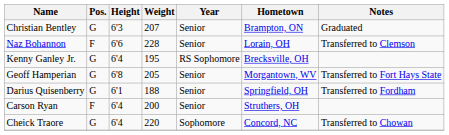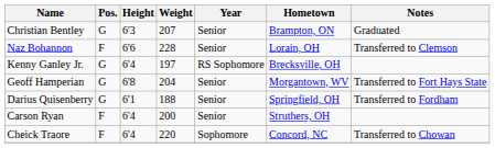Kenny Ganley Jr. | Weight: 195 -> 197
Geoff Hamperian | Weight: 205 -> 204
Cheick Traore | Pos.: G -> F
